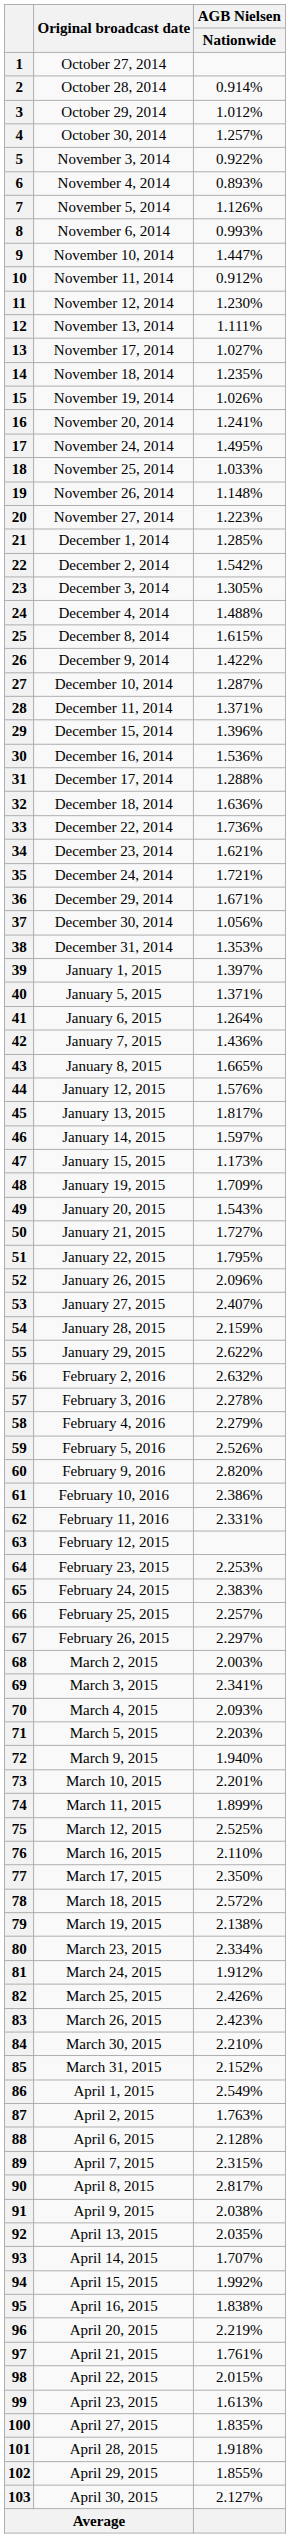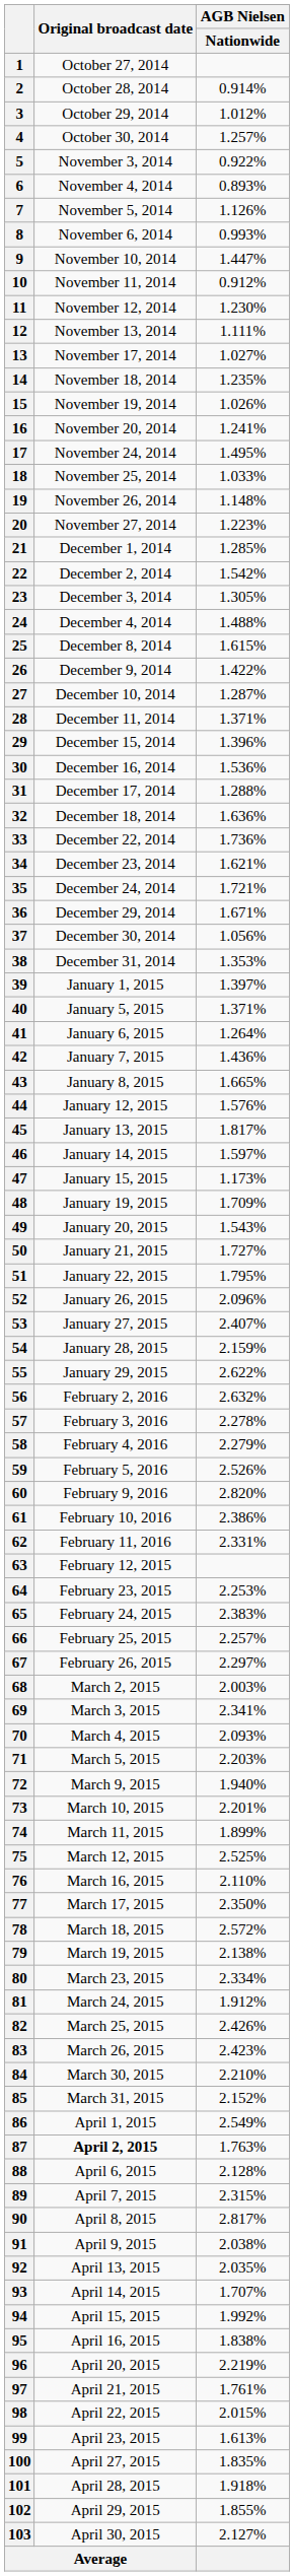87 | Original broadcast date: normal -> bold
